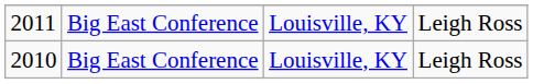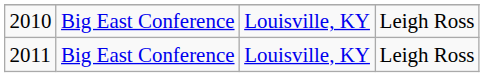rows swapped: 2010 <-> 2011
